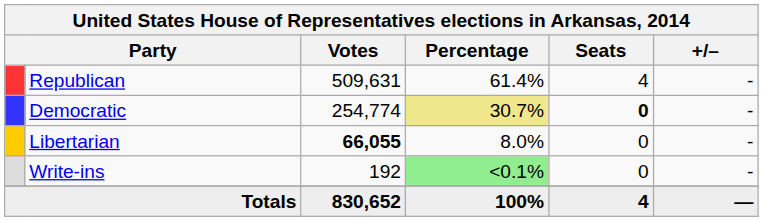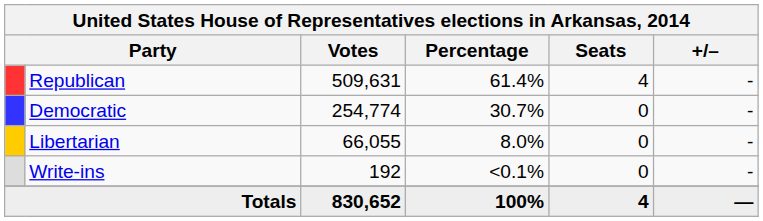Democratic | Percentage: khaki background -> no background
Democratic | Seats: bold -> normal
Libertarian | Votes: bold -> normal
Write-ins | Percentage: lightgreen background -> no background
